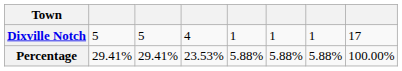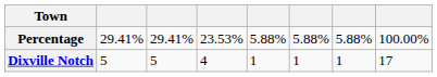rows swapped: Dixville Notch <-> Percentage
